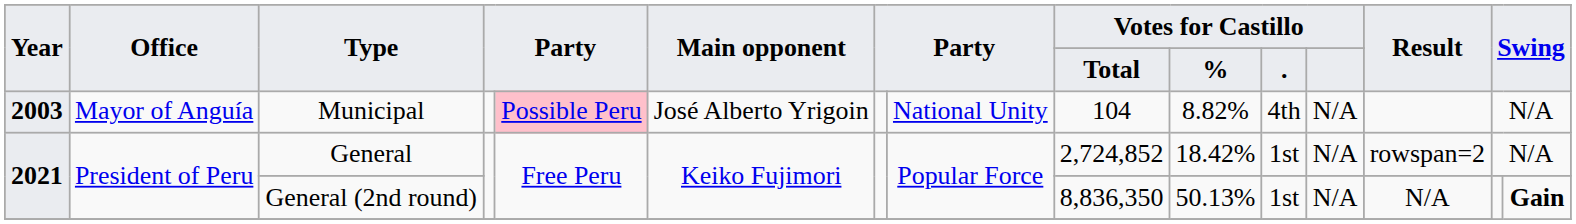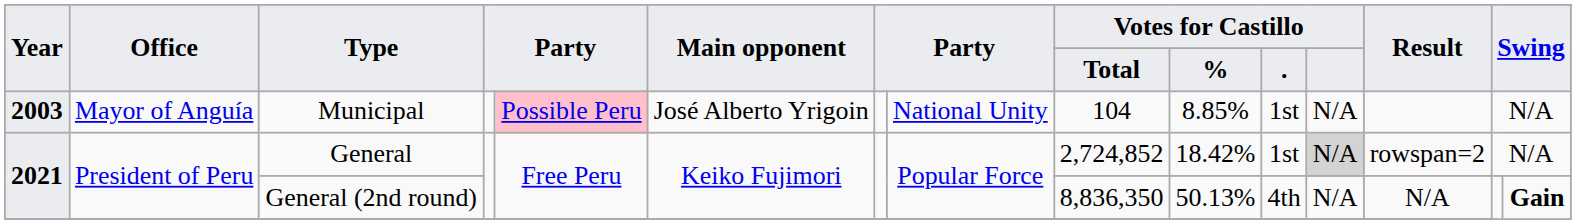Municipal | Votes for Castillo / %: 8.82% -> 8.85%
Municipal | Votes for Castillo / .: 4th -> 1st
General | Votes for Castillo: no background -> lightgrey background
General (2nd round) | Votes for Castillo / .: 1st -> 4th
